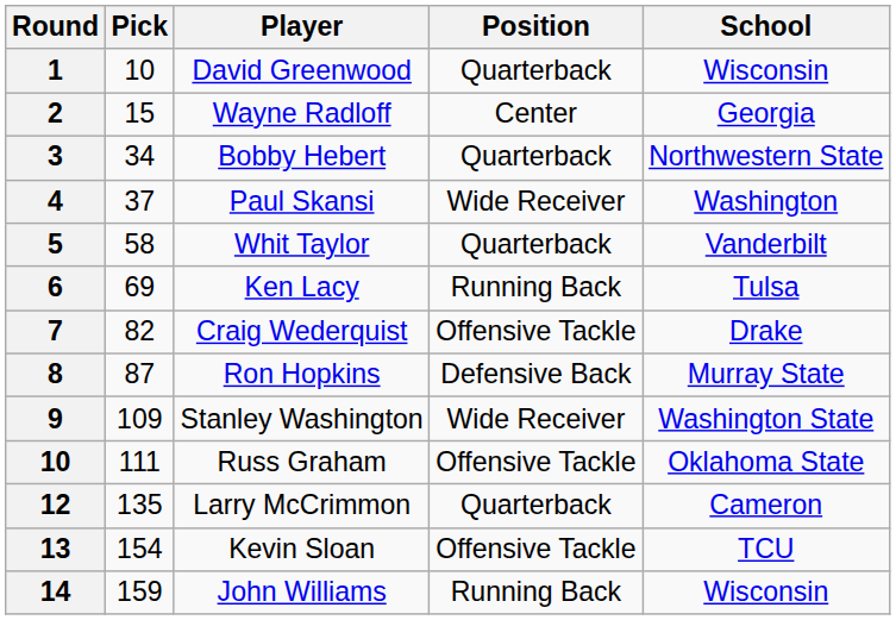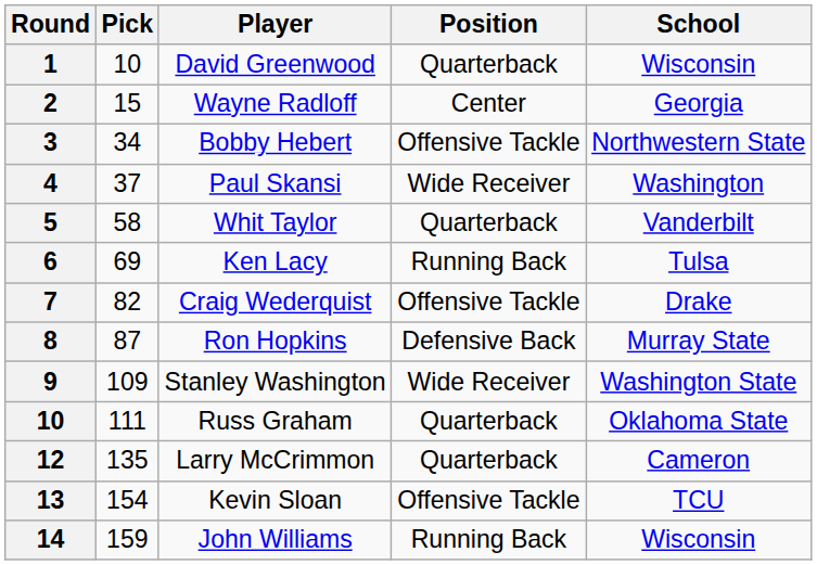Bobby Hebert | Position: Quarterback -> Offensive Tackle
Russ Graham | Position: Offensive Tackle -> Quarterback
